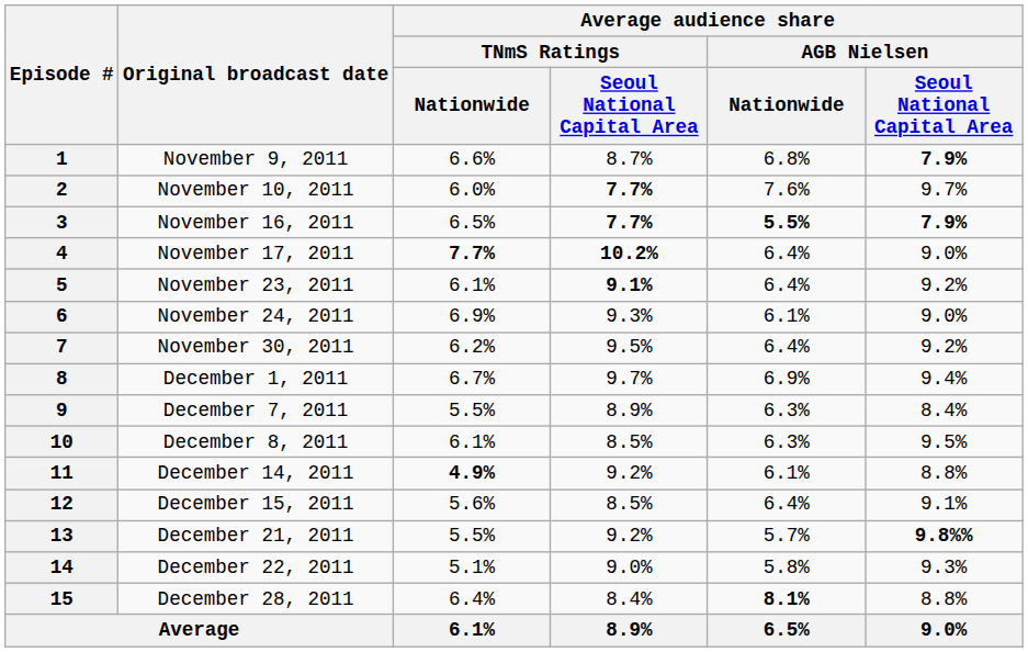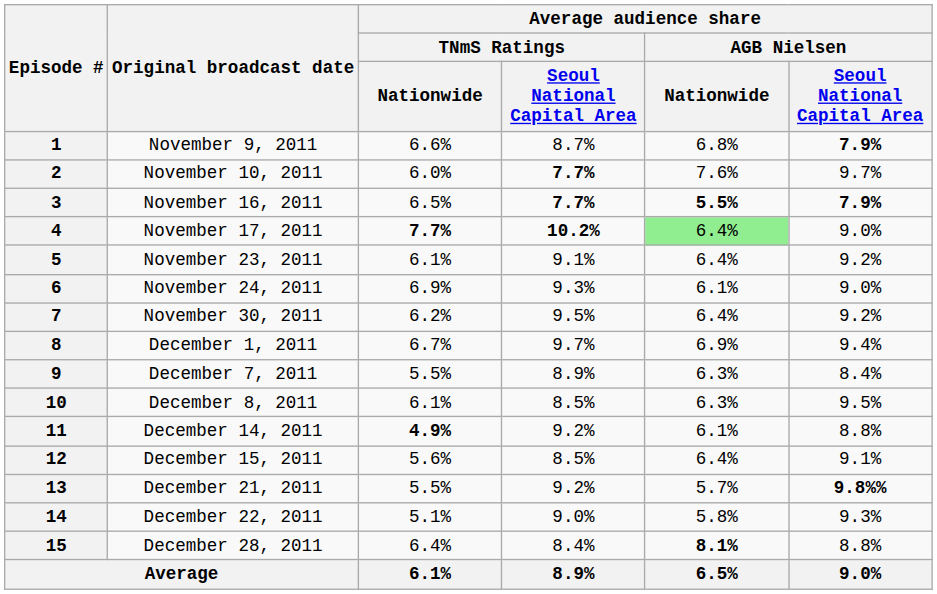4 | Average audience share / AGB Nielsen / Nationwide: no background -> lightgreen background
5 | column 4: bold -> normal
